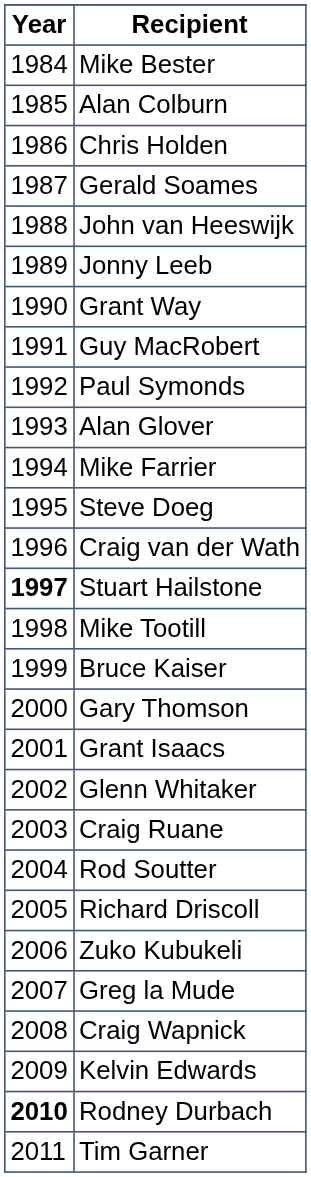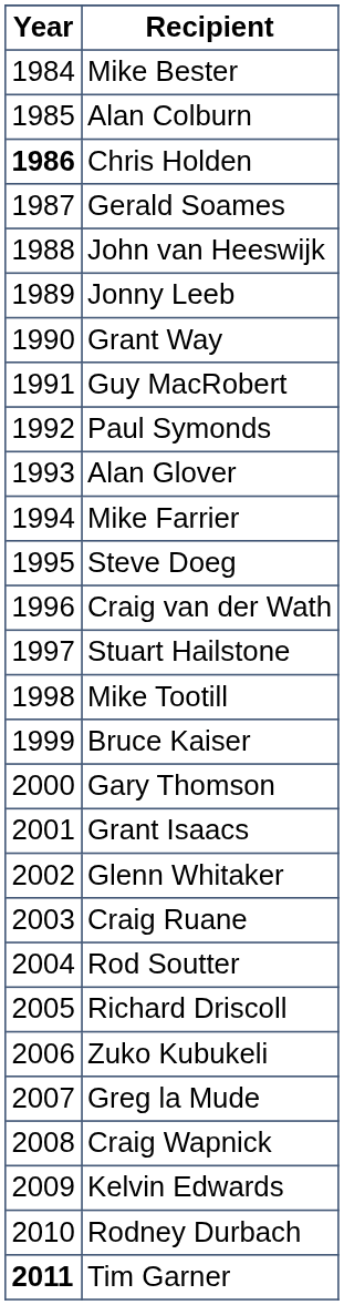Chris Holden | Year: normal -> bold
Stuart Hailstone | Year: bold -> normal
Rodney Durbach | Year: bold -> normal
Tim Garner | Year: normal -> bold
